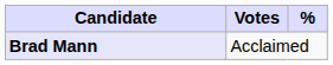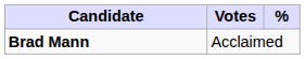Brad Mann | Candidate: lavender background -> no background
